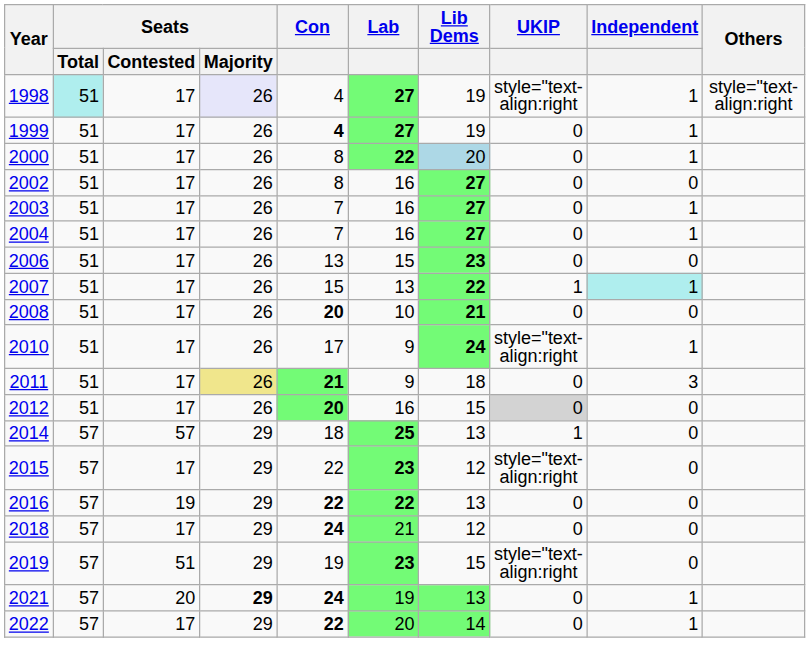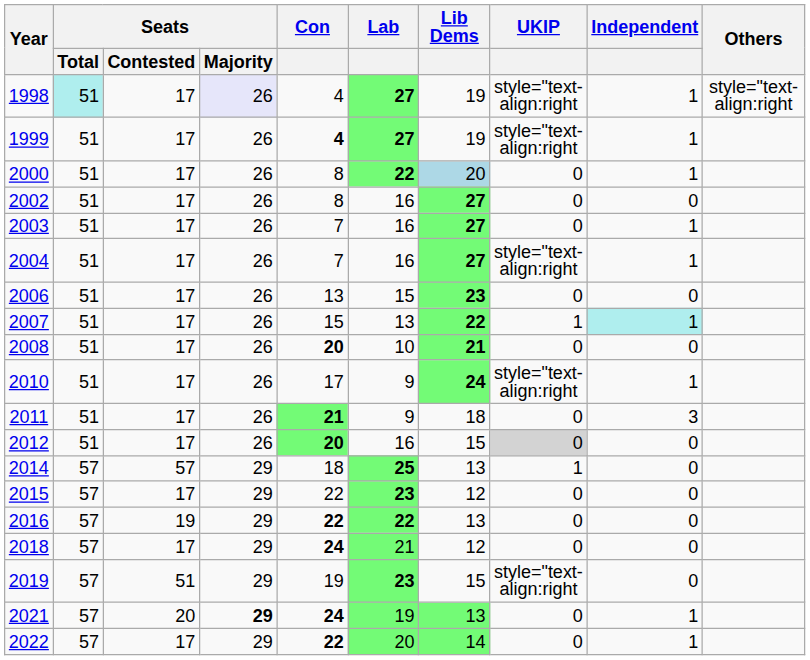1999 | UKIP: 0 -> style="text-align:right
2004 | UKIP: 0 -> style="text-align:right
2011 | Seats / Majority: khaki background -> no background
2015 | UKIP: style="text-align:right -> 0
